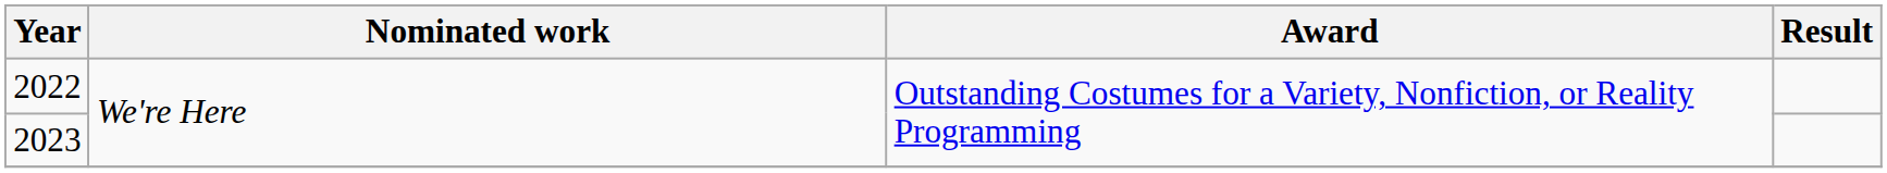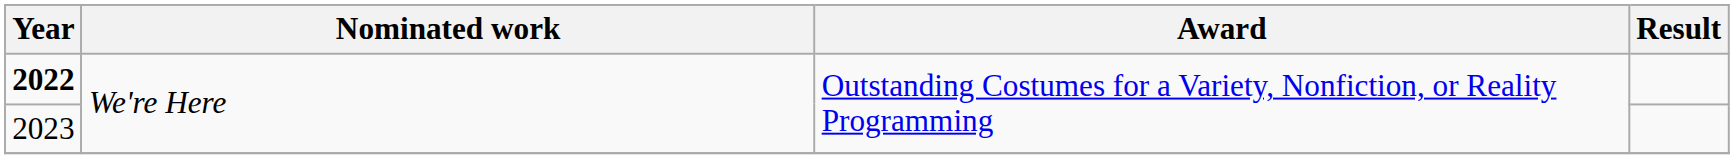2022 | Year: normal -> bold
